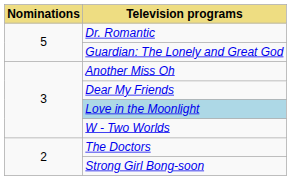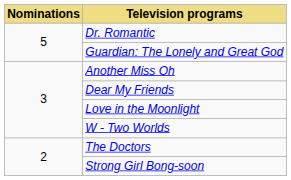Love in the Moonlight | Television programs: lightblue background -> no background
